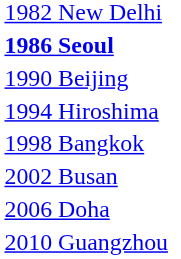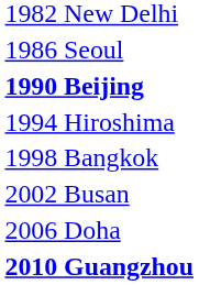1986 Seoul | column 1: bold -> normal
1990 Beijing | column 1: normal -> bold
2010 Guangzhou | column 1: normal -> bold
